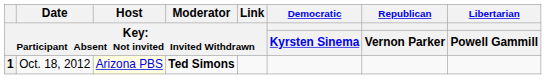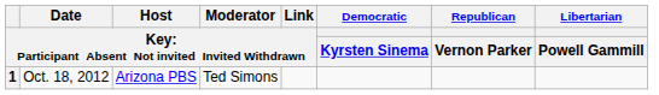1 | column 3: lightyellow background -> no background
1 | column 4: bold -> normal
